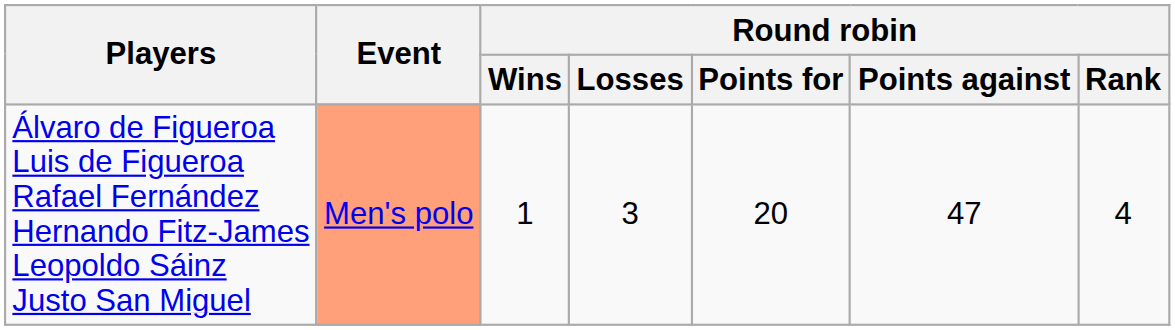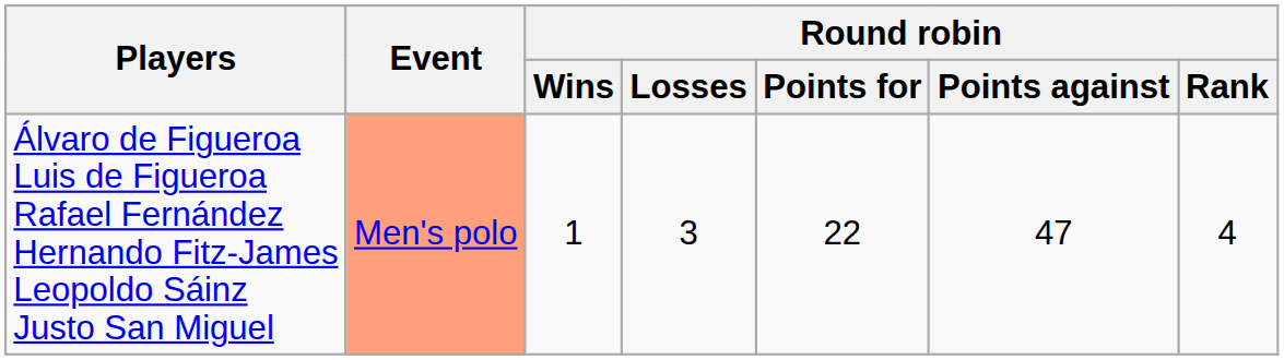row 3 | Round robin / Points for: 20 -> 22
